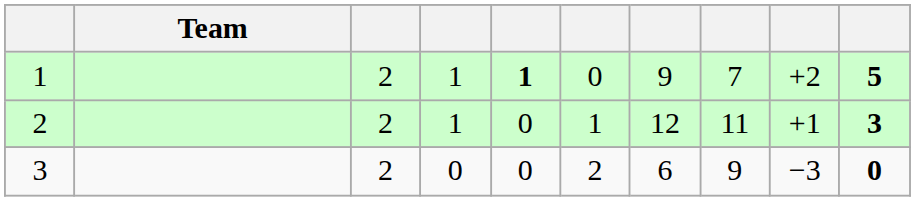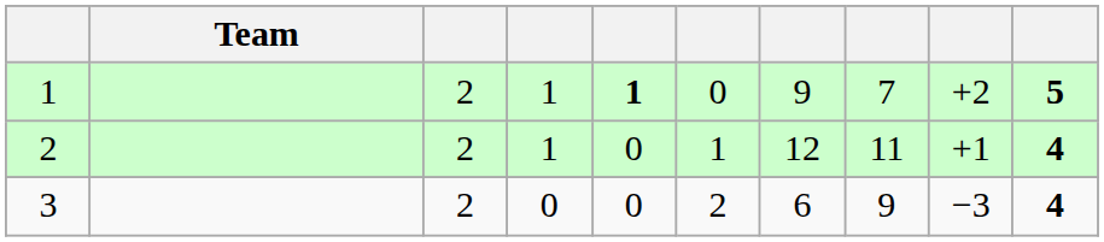row 3 | column 10: 3 -> 4
row 4 | column 10: 0 -> 4
